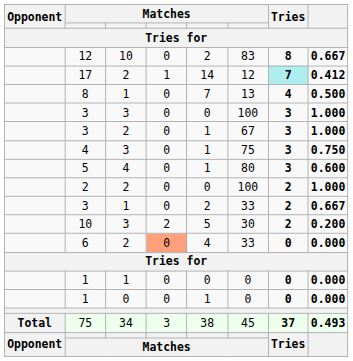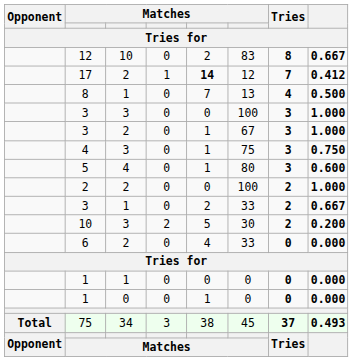17 | column 5: normal -> bold
17 | Tries: paleturquoise background -> no background
6 | column 4: lightsalmon background -> no background
